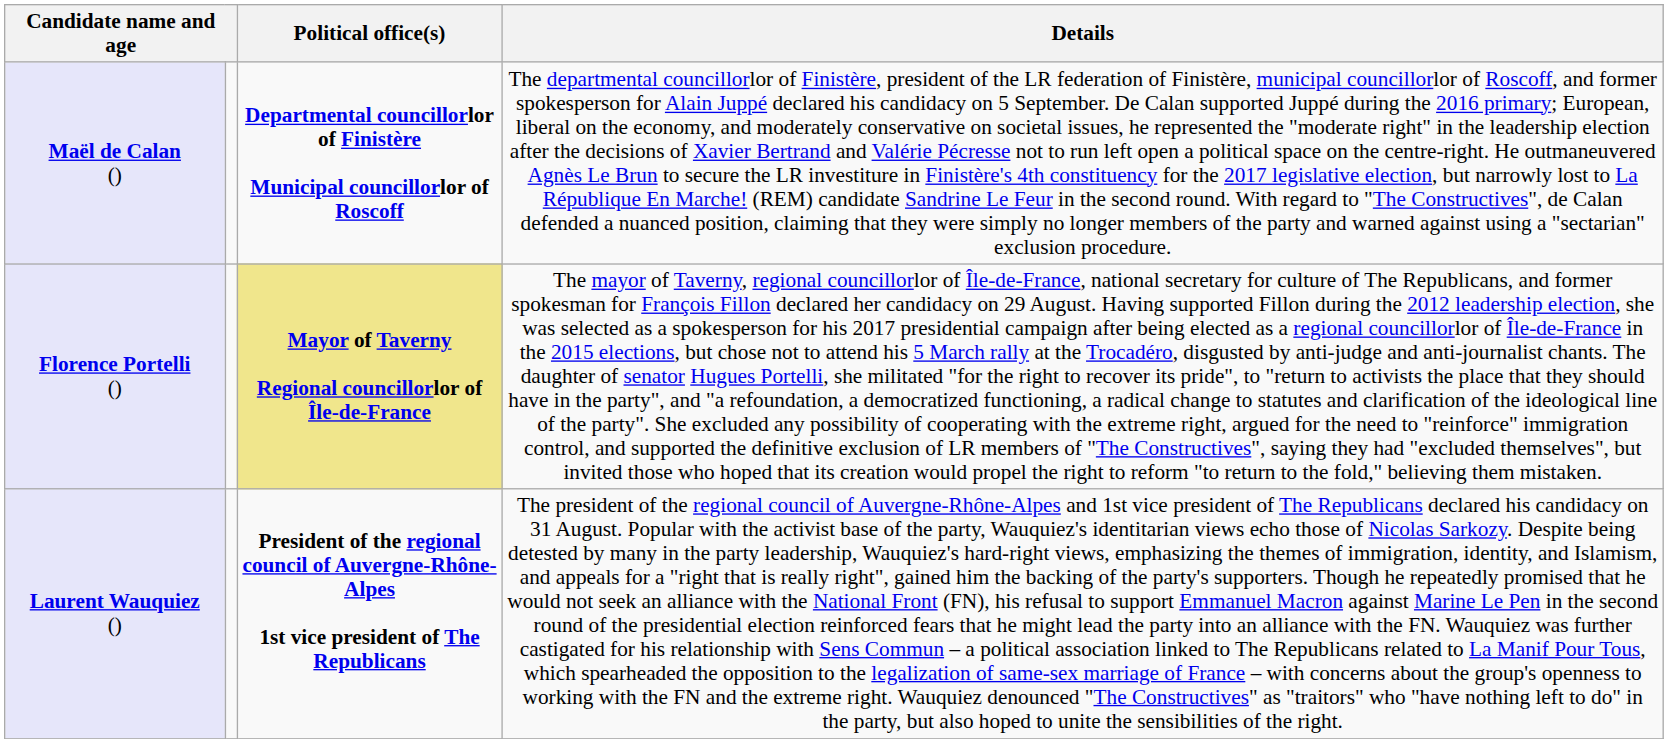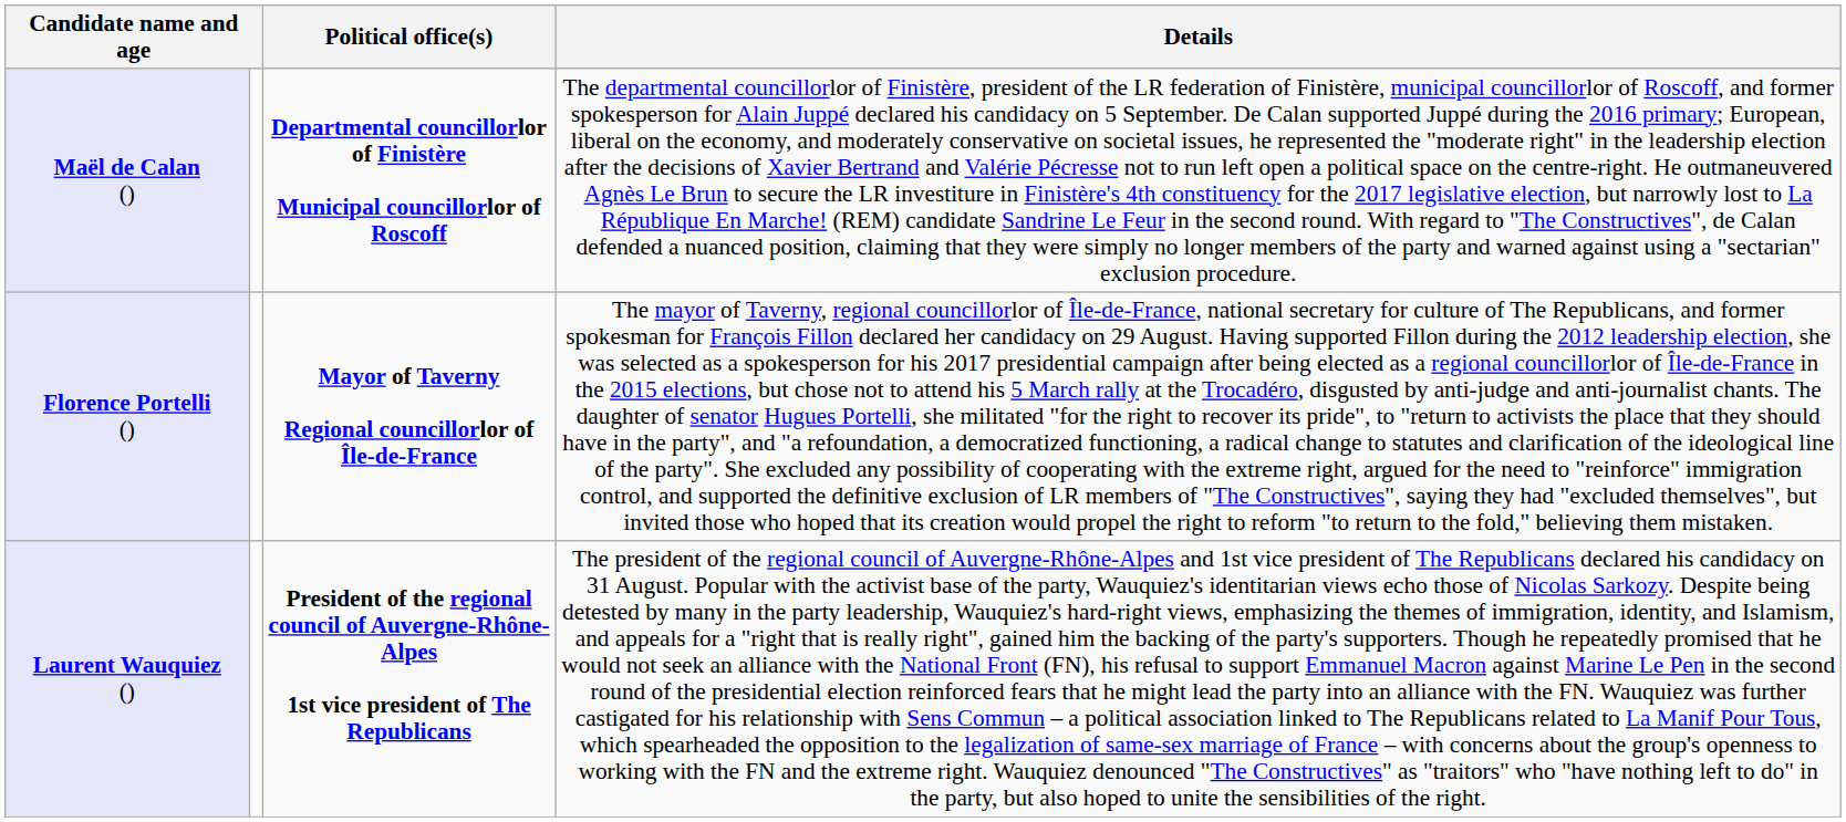Florence Portelli () | Political office(s): khaki background -> no background
